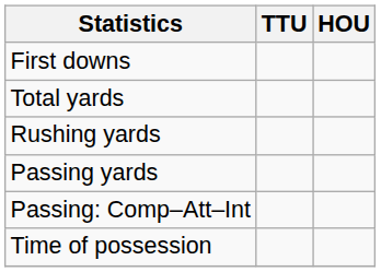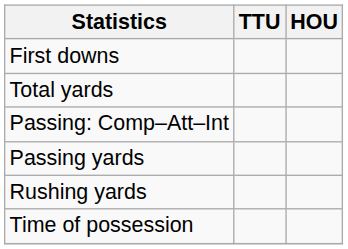rows swapped: Rushing yards <-> Passing: Comp–Att–Int
